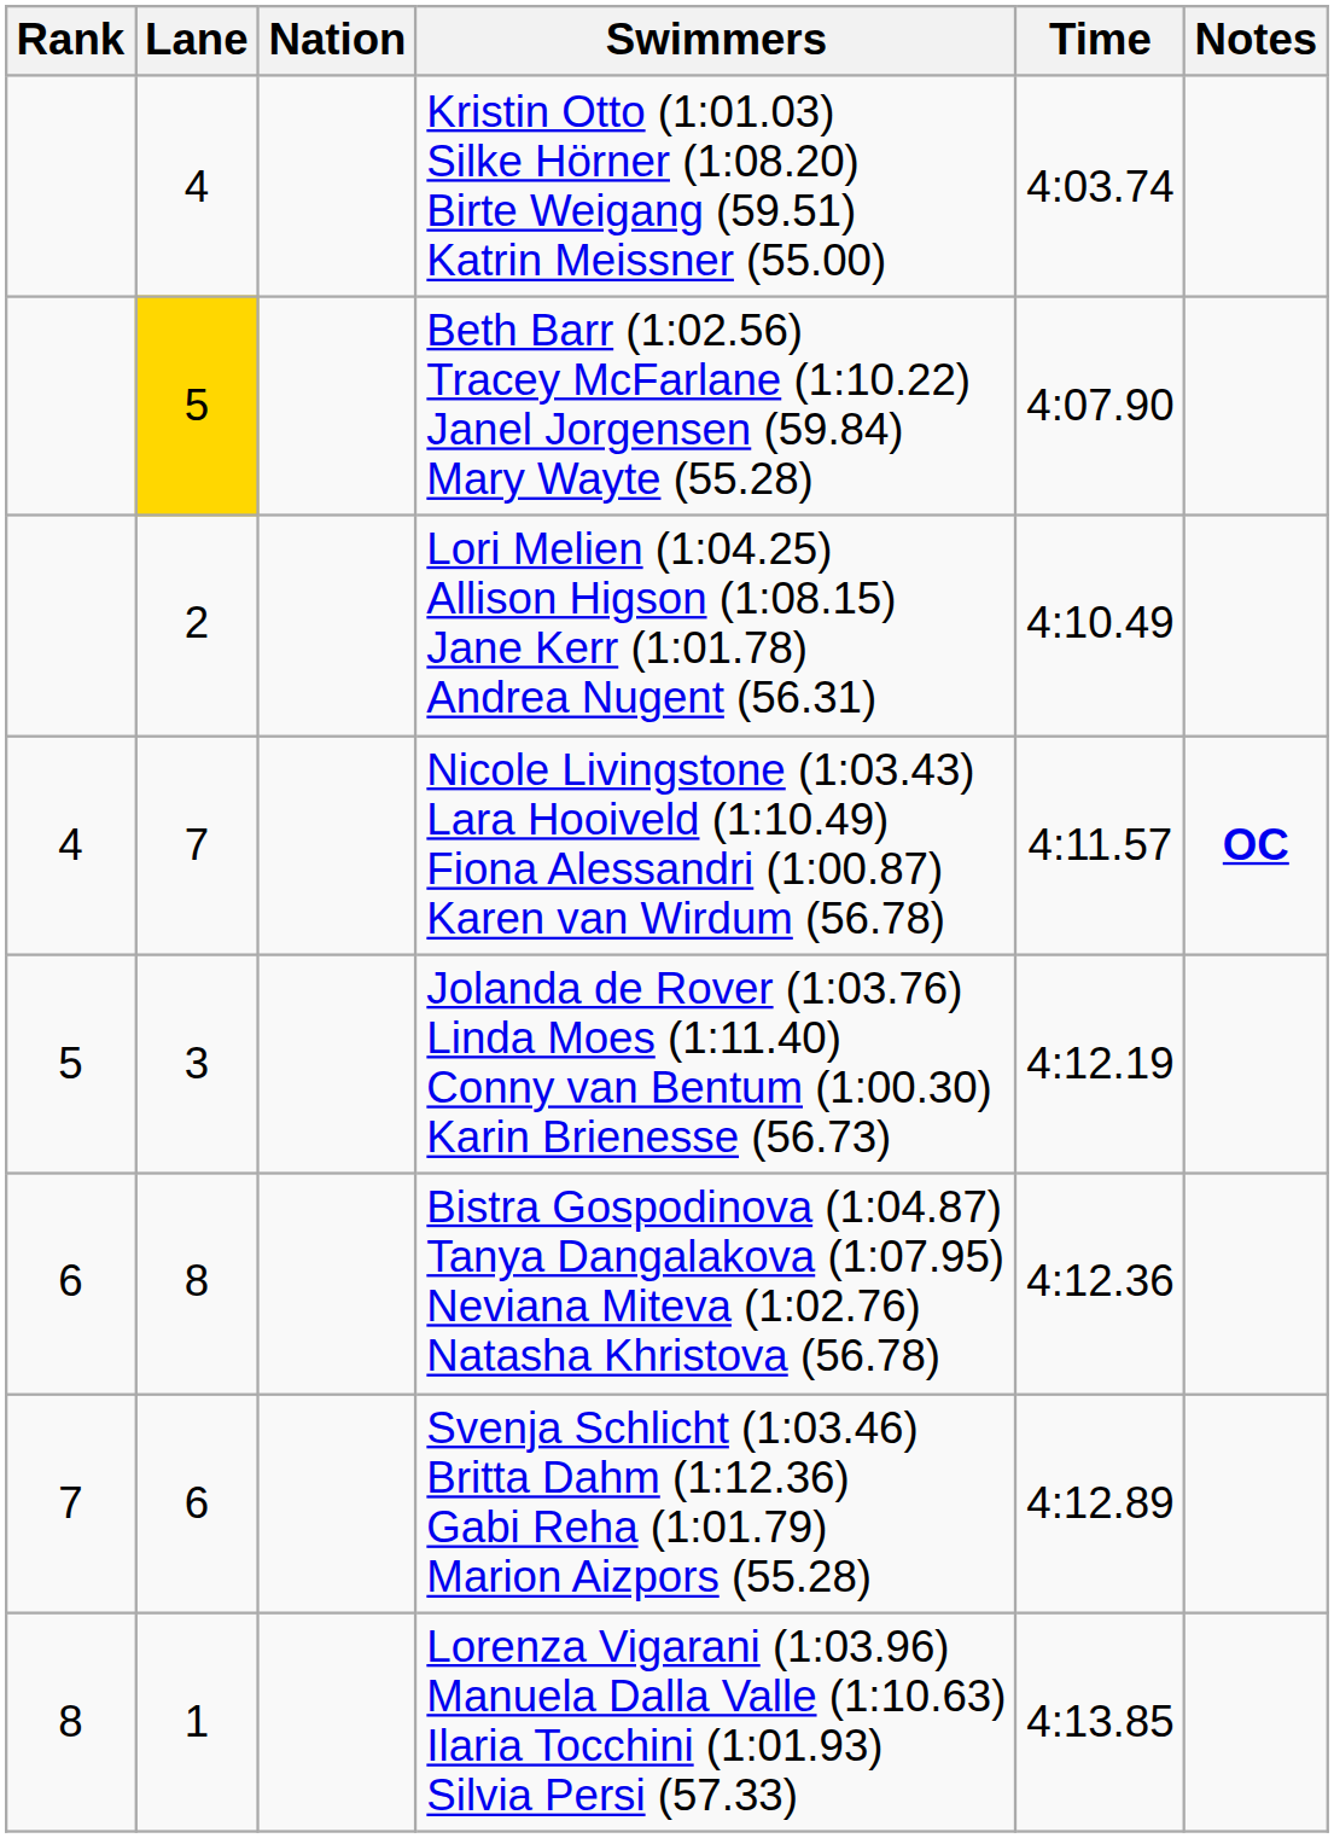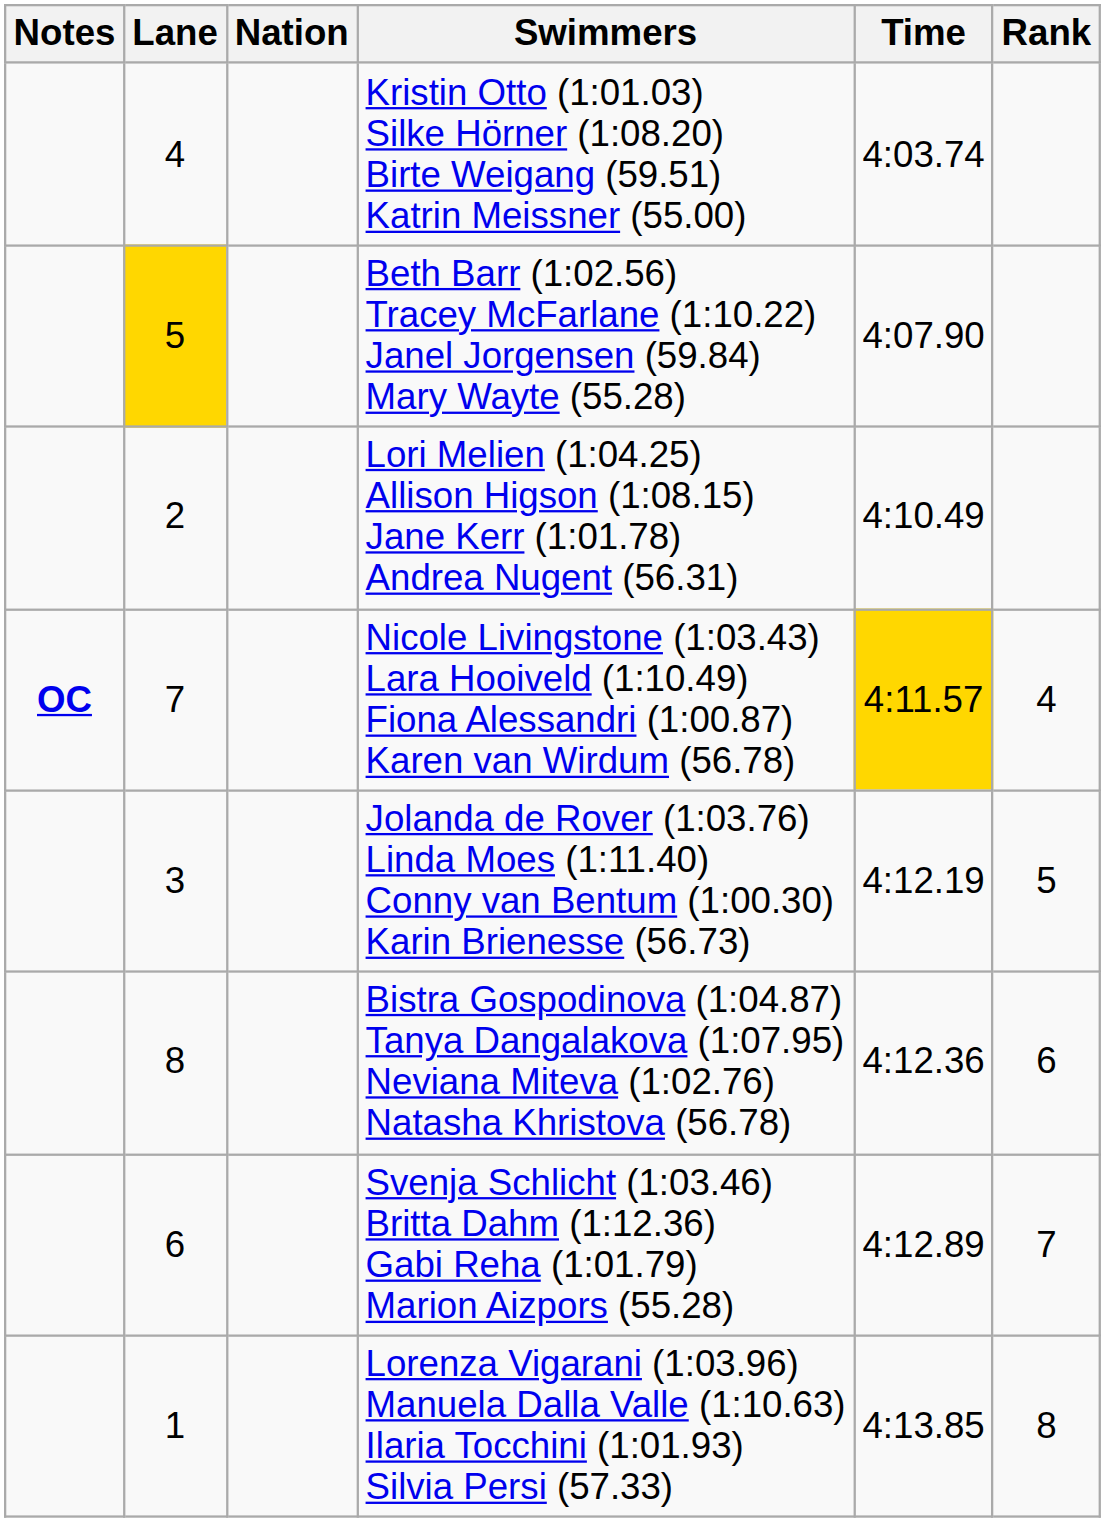columns swapped: Rank <-> Notes
row 5 | Time: no background -> gold background
